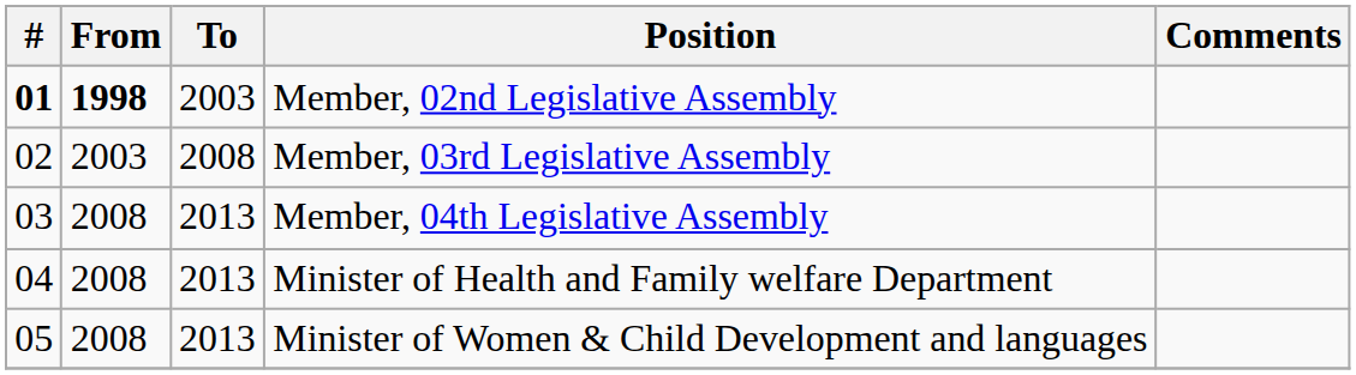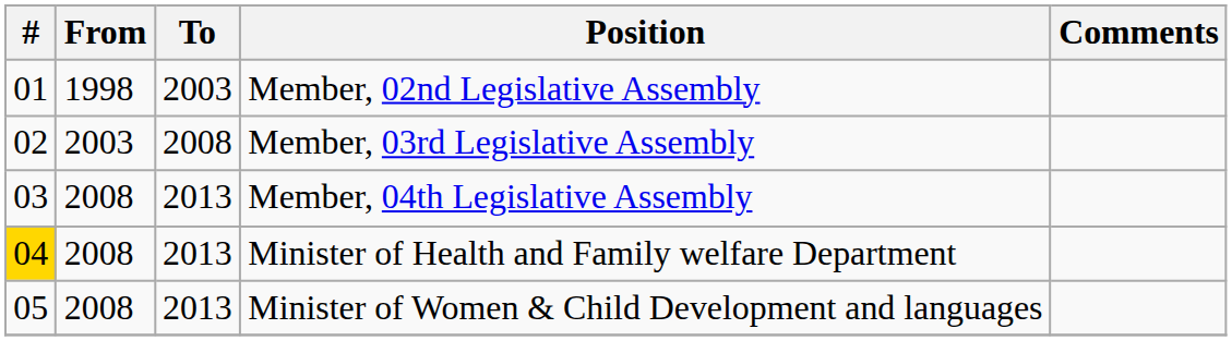Member, 02nd Legislative Assembly | #: bold -> normal
Member, 02nd Legislative Assembly | From: bold -> normal
Minister of Health and Family welfare Department | #: no background -> gold background
